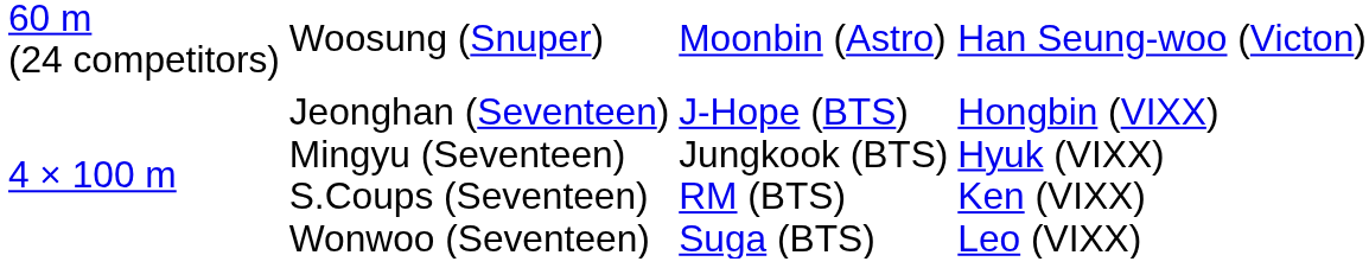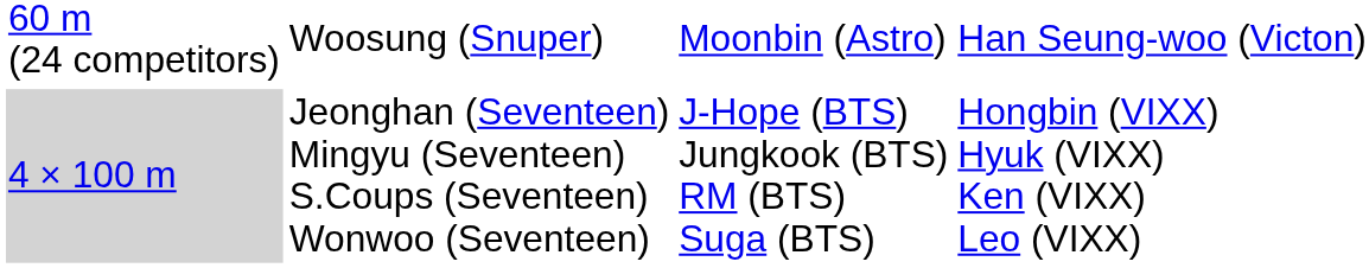row 2 | column 1: no background -> lightgrey background
